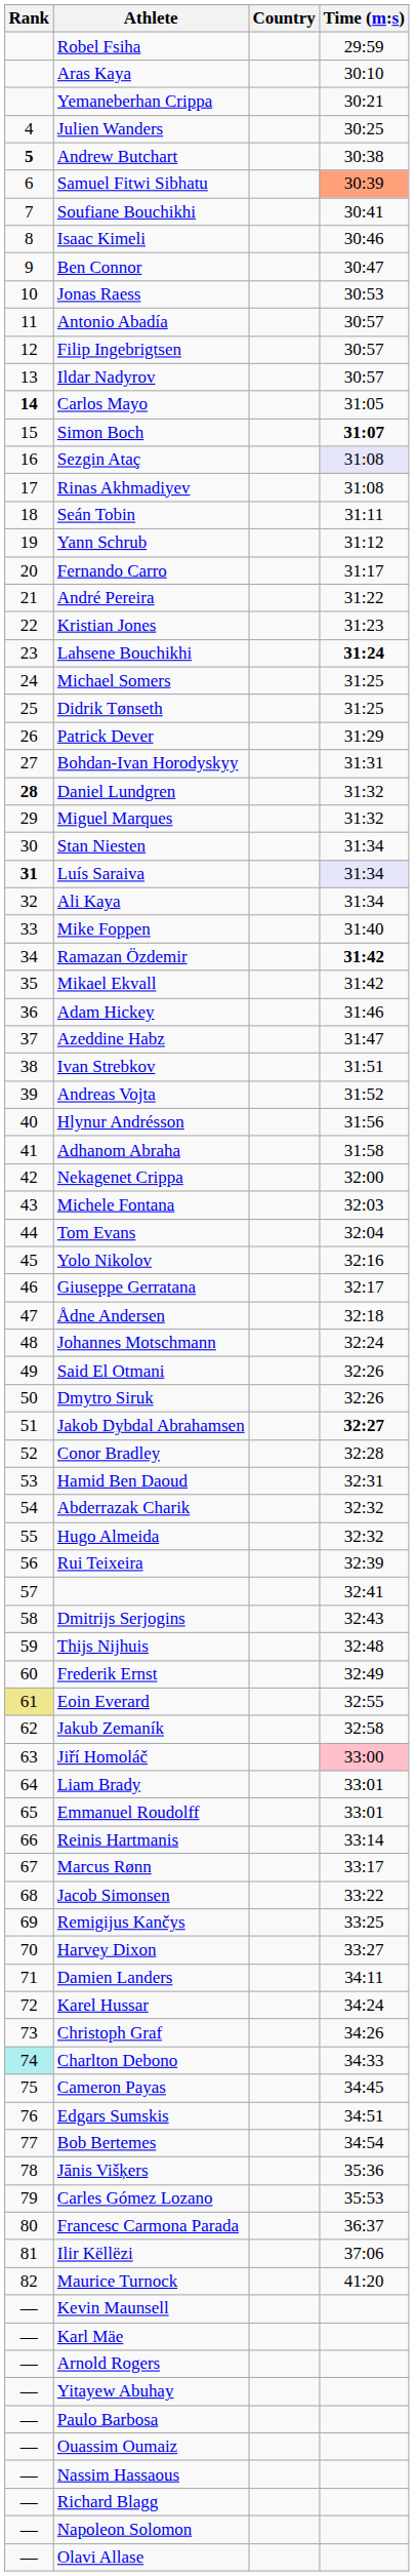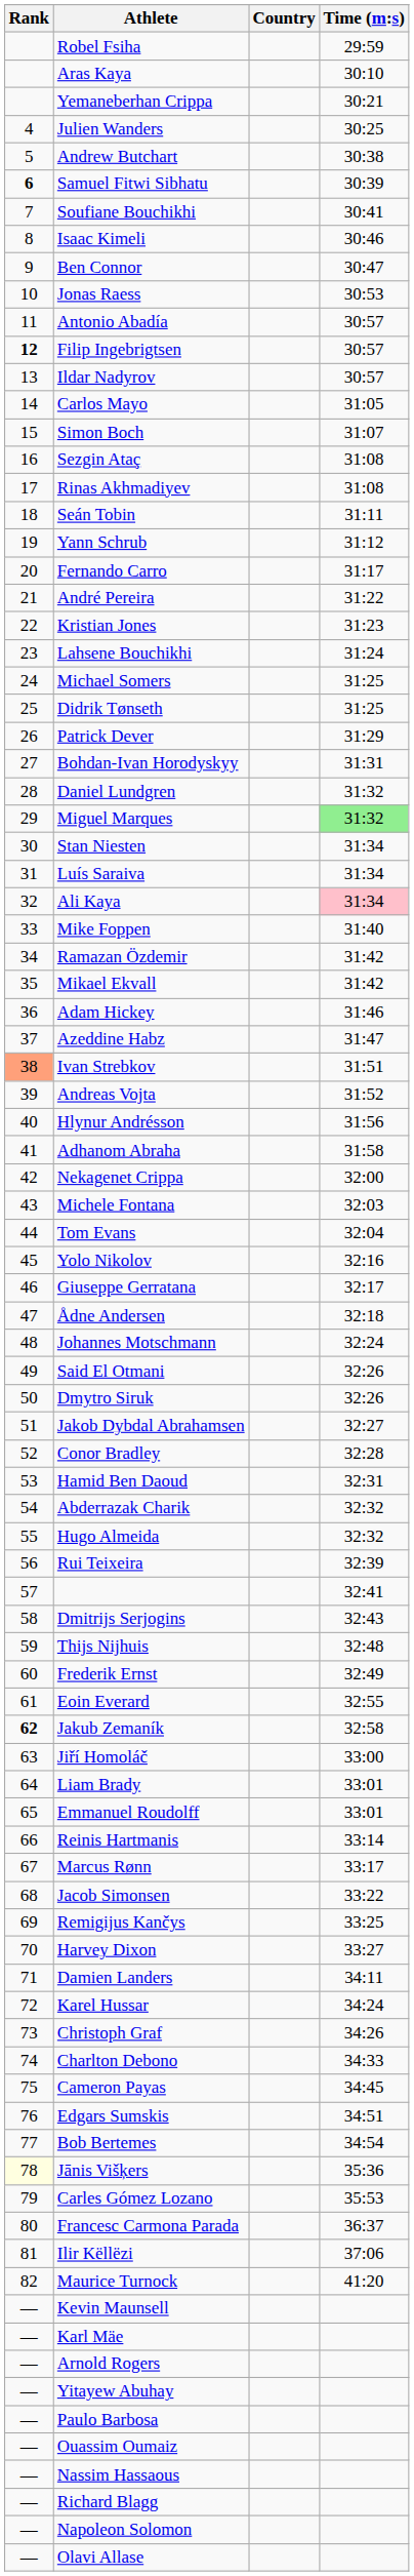Andrew Butchart | Rank: bold -> normal
Samuel Fitwi Sibhatu | Rank: normal -> bold
Samuel Fitwi Sibhatu | Time (m:s): lightsalmon background -> no background
Filip Ingebrigtsen | Rank: normal -> bold
Carlos Mayo | Rank: bold -> normal
Simon Boch | Time (m:s): bold -> normal
Sezgin Ataç | Time (m:s): lavender background -> no background
Lahsene Bouchikhi | Time (m:s): bold -> normal
Daniel Lundgren | Rank: bold -> normal
Miguel Marques | Time (m:s): no background -> lightgreen background
Luís Saraiva | Rank: bold -> normal
Luís Saraiva | Time (m:s): lavender background -> no background
Ali Kaya | Time (m:s): no background -> pink background
Ramazan Özdemir | Time (m:s): bold -> normal
Ivan Strebkov | Rank: no background -> lightsalmon background
Jakob Dybdal Abrahamsen | Time (m:s): bold -> normal
Eoin Everard | Rank: khaki background -> no background
Jakub Zemaník | Rank: normal -> bold
Jiří Homoláč | Time (m:s): pink background -> no background
Charlton Debono | Rank: paleturquoise background -> no background
Jānis Višķers | Rank: no background -> lightyellow background
